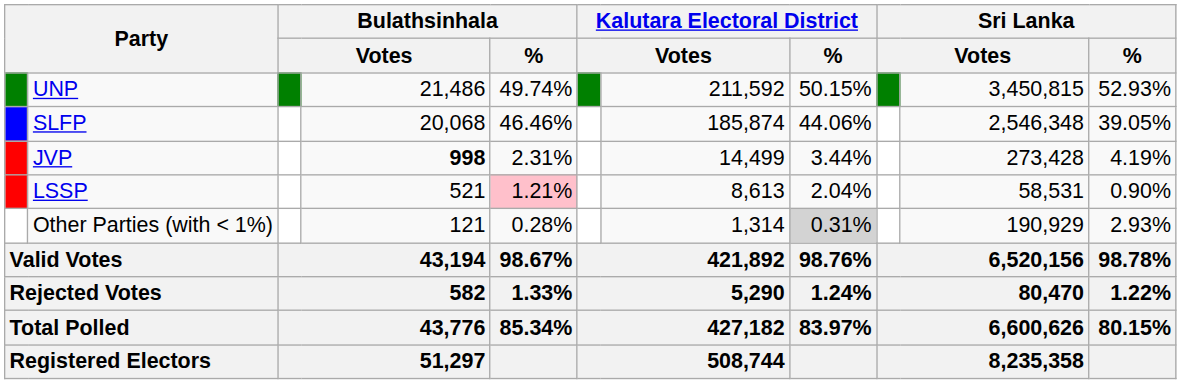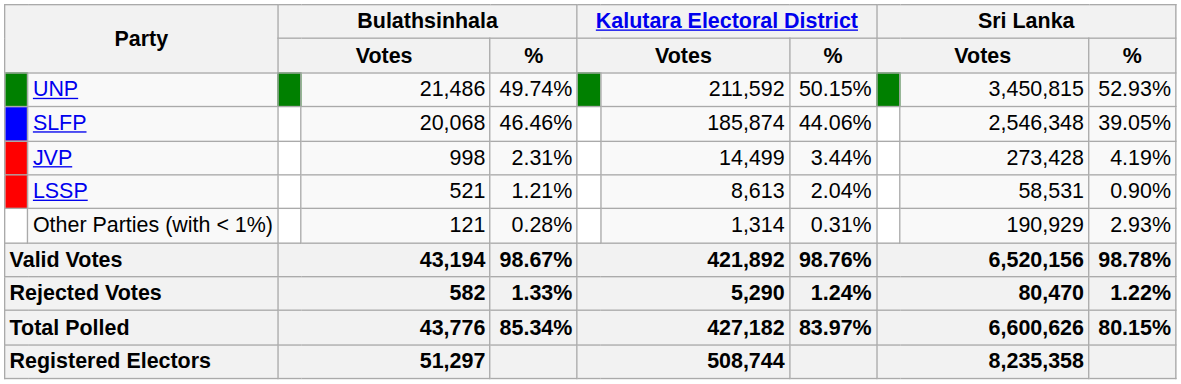JVP | column 4: bold -> normal
LSSP | Bulathsinhala / %: pink background -> no background
Other Parties (with < 1%) | Kalutara Electoral District / %: lightgrey background -> no background
